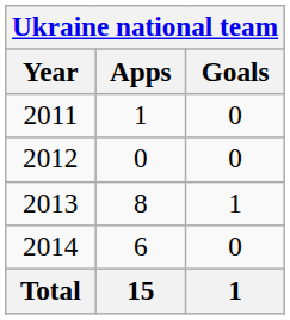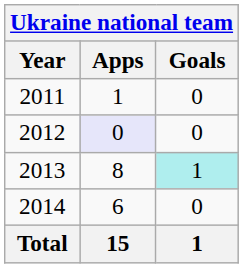2012 | Apps: no background -> lavender background
2013 | Goals: no background -> paleturquoise background
